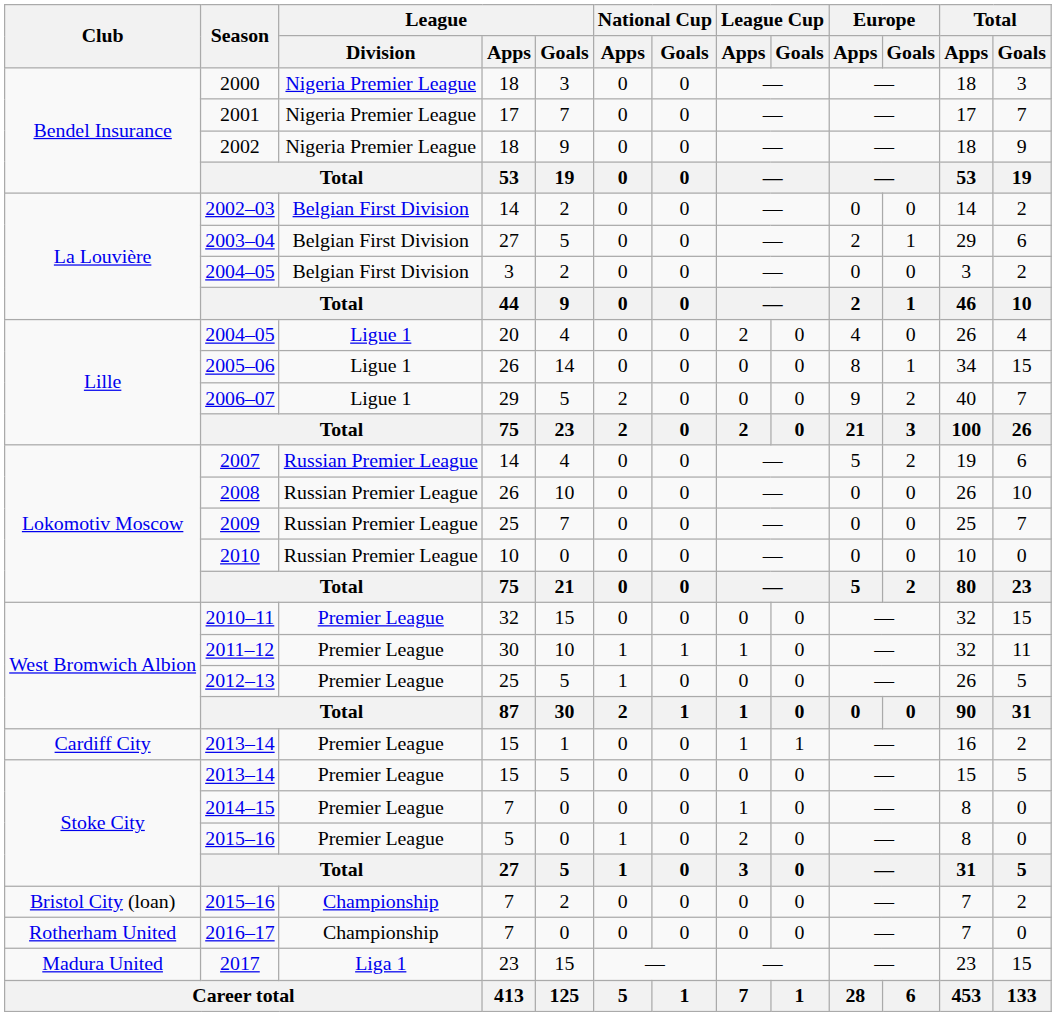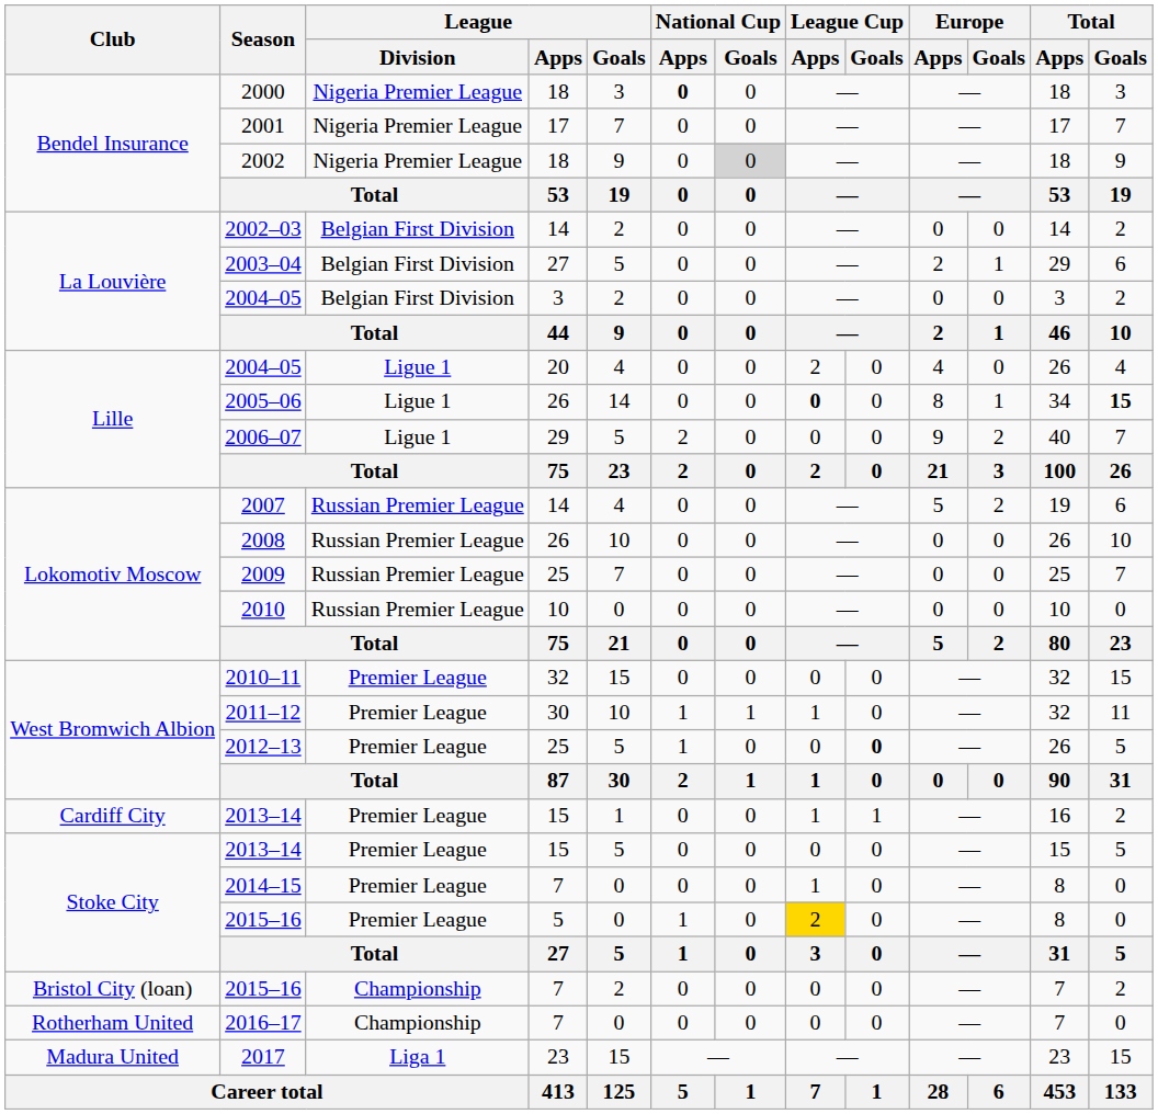2000 | National Cup / Apps: normal -> bold
2002 | National Cup / Goals: no background -> lightgrey background
2005–06 | League Cup / Apps: normal -> bold
2005–06 | Total / Goals: normal -> bold
2012–13 | League Cup / Goals: normal -> bold
Stoke City / 2015–16 | League Cup / Apps: no background -> gold background
